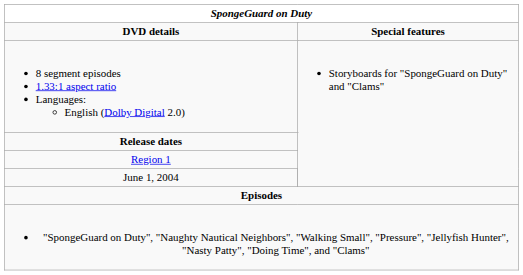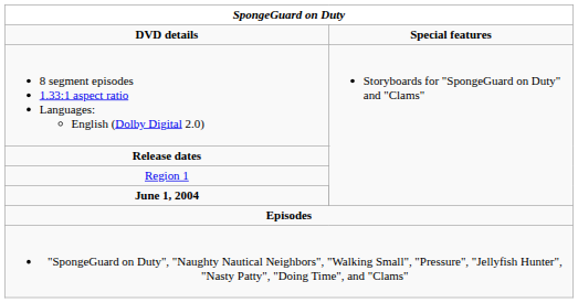June 1, 2004 | column 1: normal -> bold
